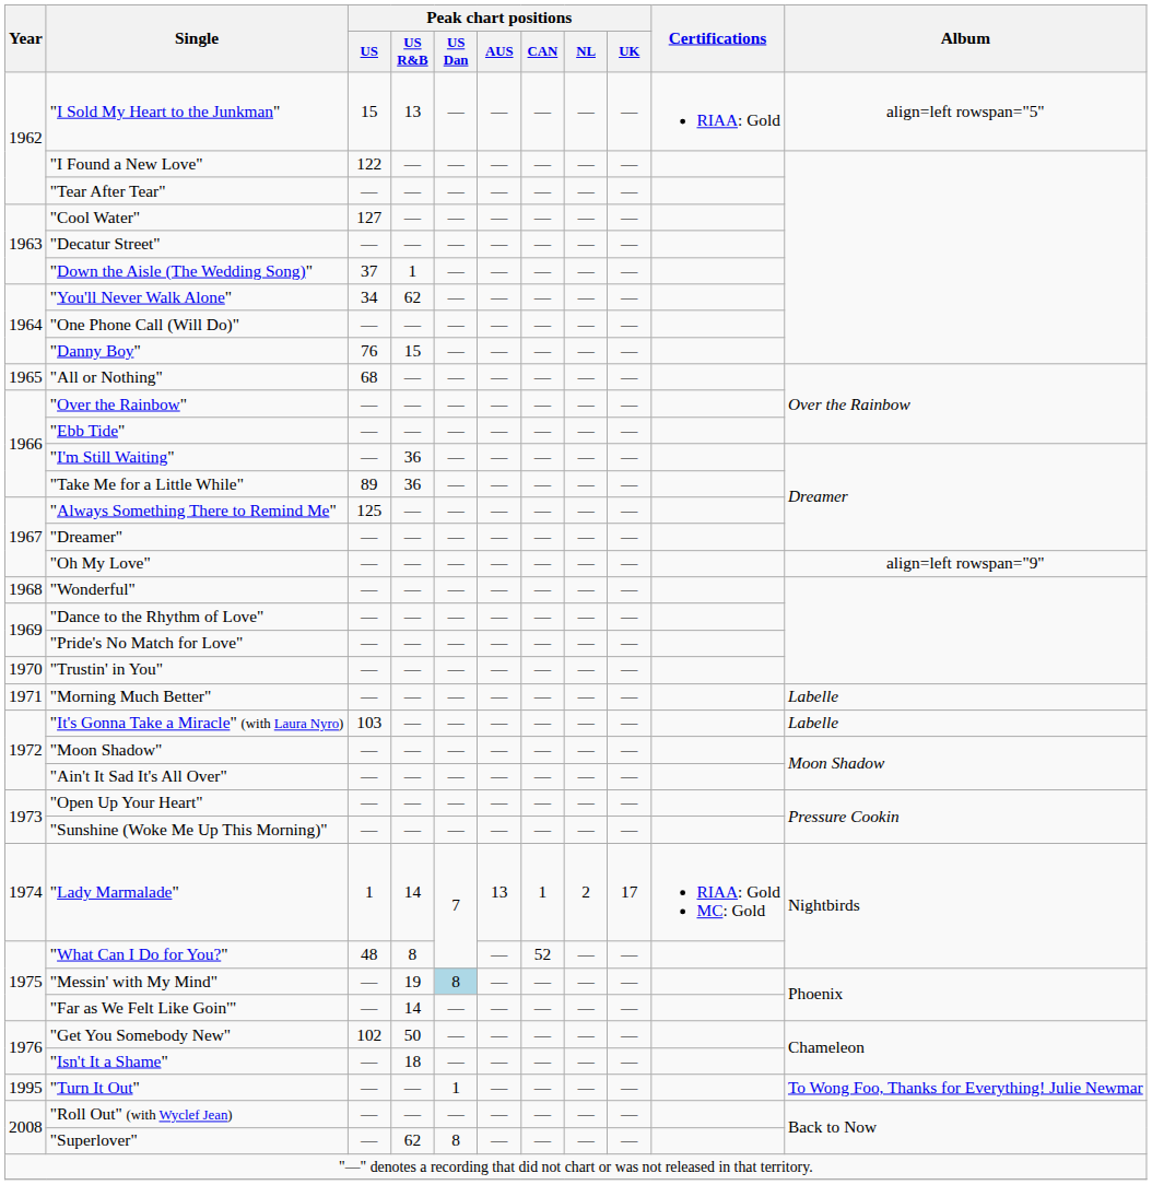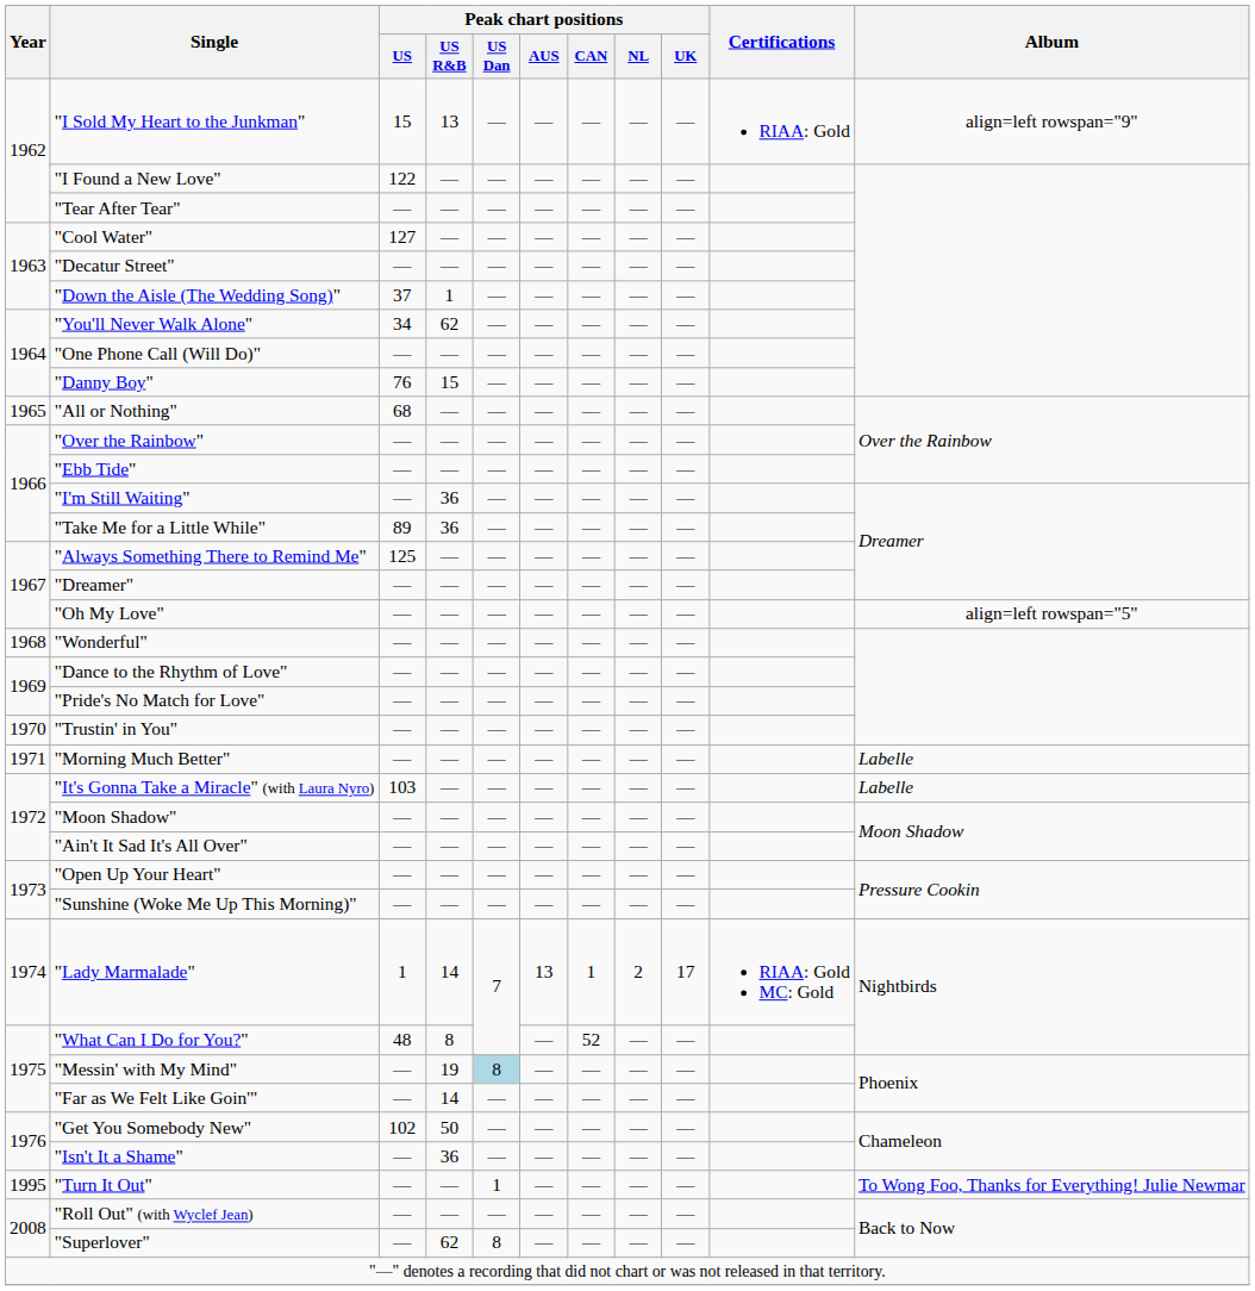"I Sold My Heart to the Junkman" | Album: align=left rowspan="5" -> align=left rowspan="9"
"Oh My Love" | Album: align=left rowspan="9" -> align=left rowspan="5"
"Isn't It a Shame" | Peak chart positions / US R&B: 18 -> 36
